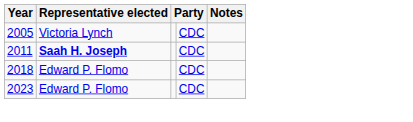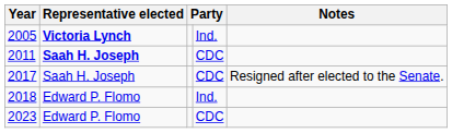2005 | Representative elected: normal -> bold
2005 | column 4: CDC -> Ind.
+ row: 2017 | Saah H. Joseph | CDC | Resigned after elected to the Senate.
2018 | column 4: CDC -> Ind.
